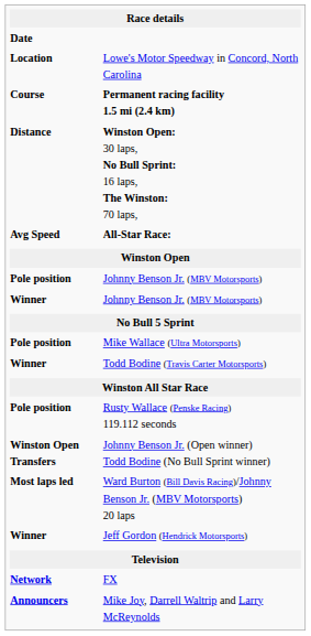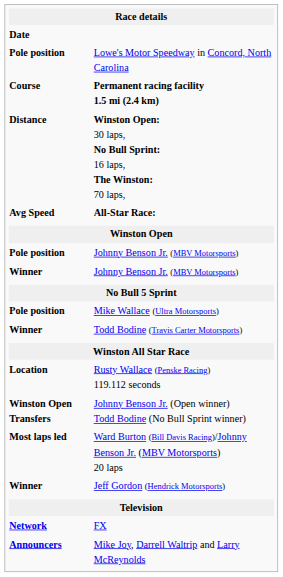row 3 | column 1: Location -> Pole position
row 14 | column 1: Pole position -> Location
